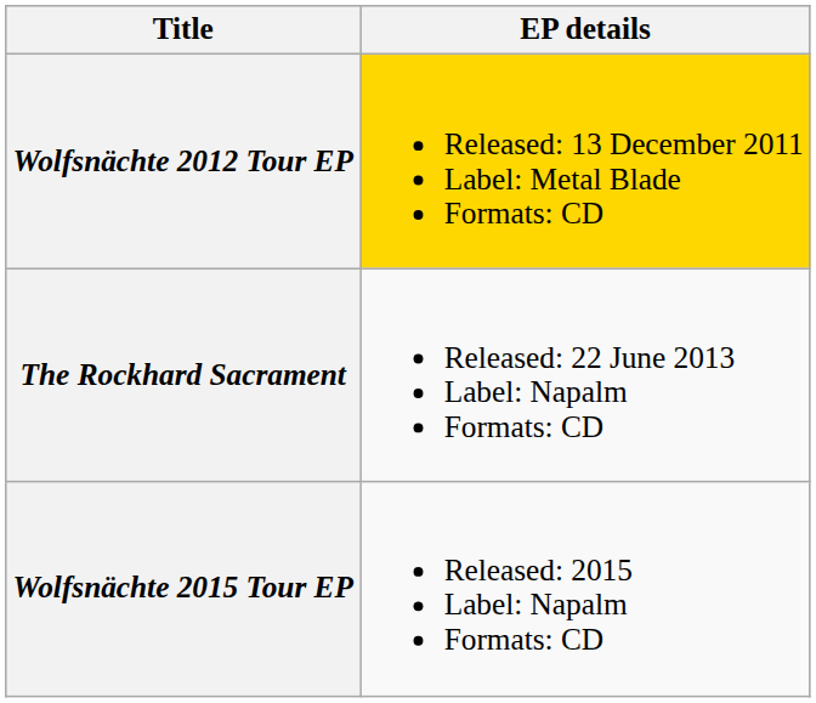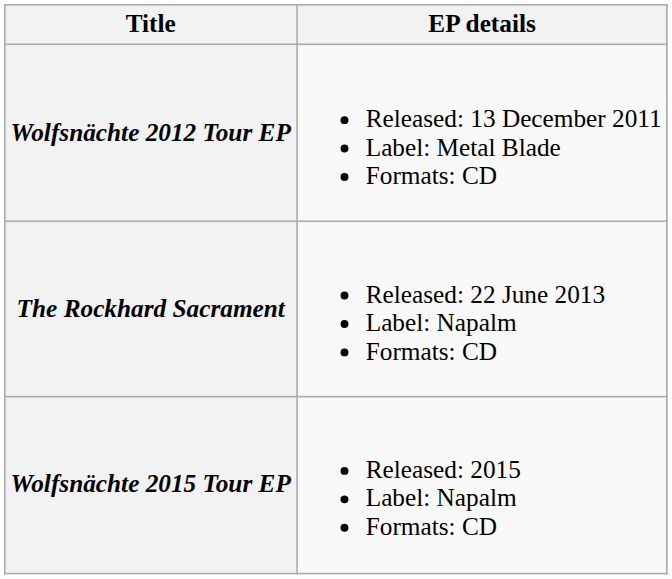Wolfsnächte 2012 Tour EP | EP details: gold background -> no background
